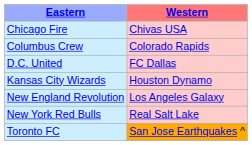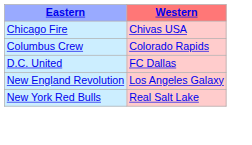- row: Kansas City Wizards | Houston Dynamo
- row: Toronto FC | San Jose Earthquakes ^
